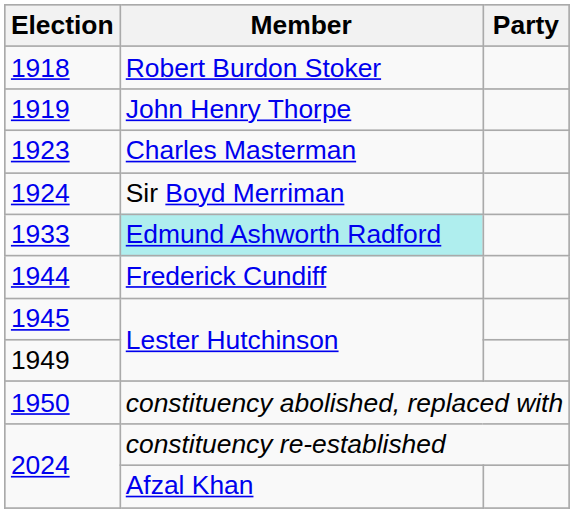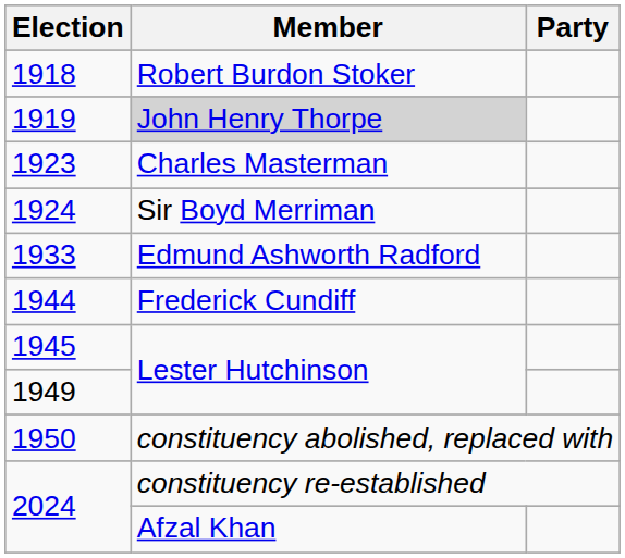John Henry Thorpe | Member: no background -> lightgrey background
Edmund Ashworth Radford | Member: paleturquoise background -> no background
